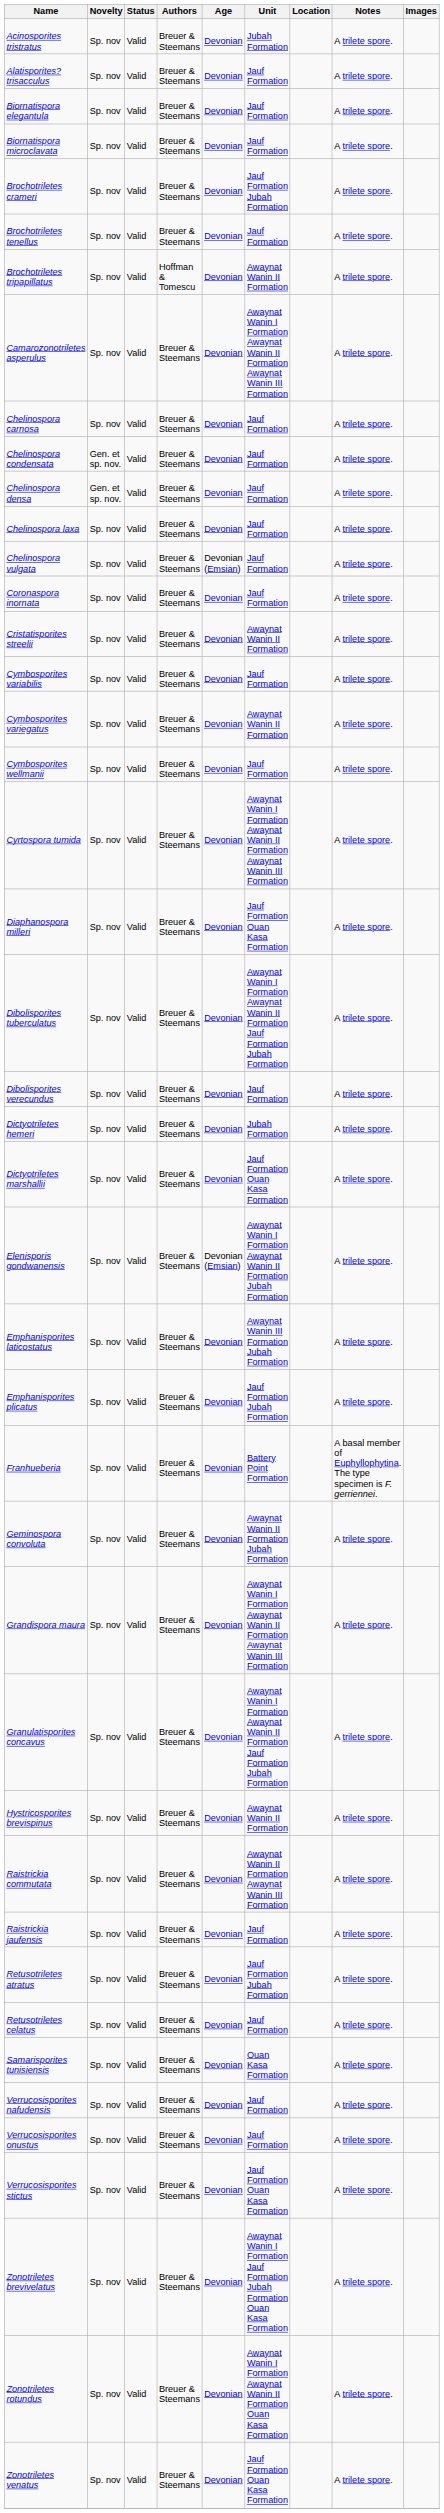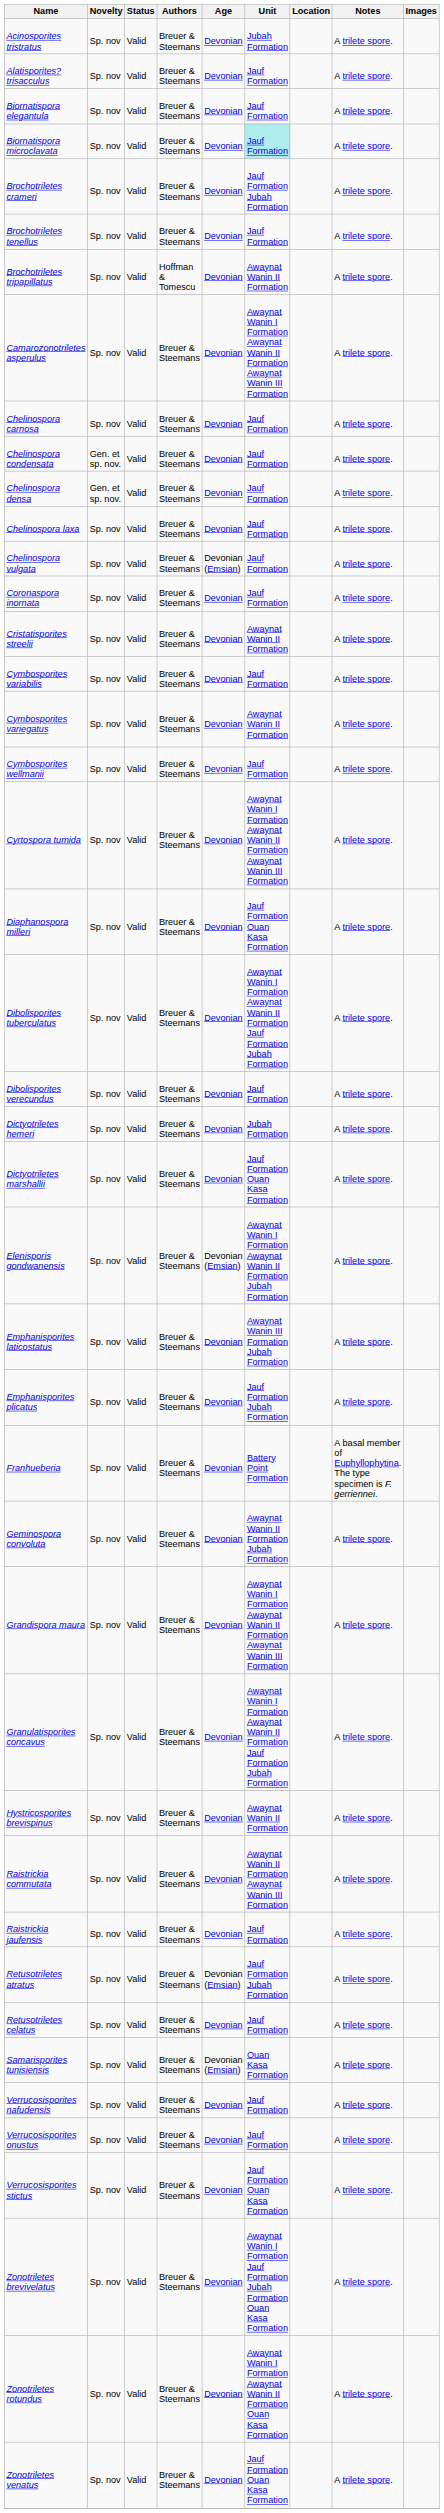Biornatispora microclavata | Unit: no background -> paleturquoise background
Retusotriletes atratus | Age: Devonian -> Devonian (Emsian)
Samarisporites tunisiensis | Age: Devonian -> Devonian (Emsian)
